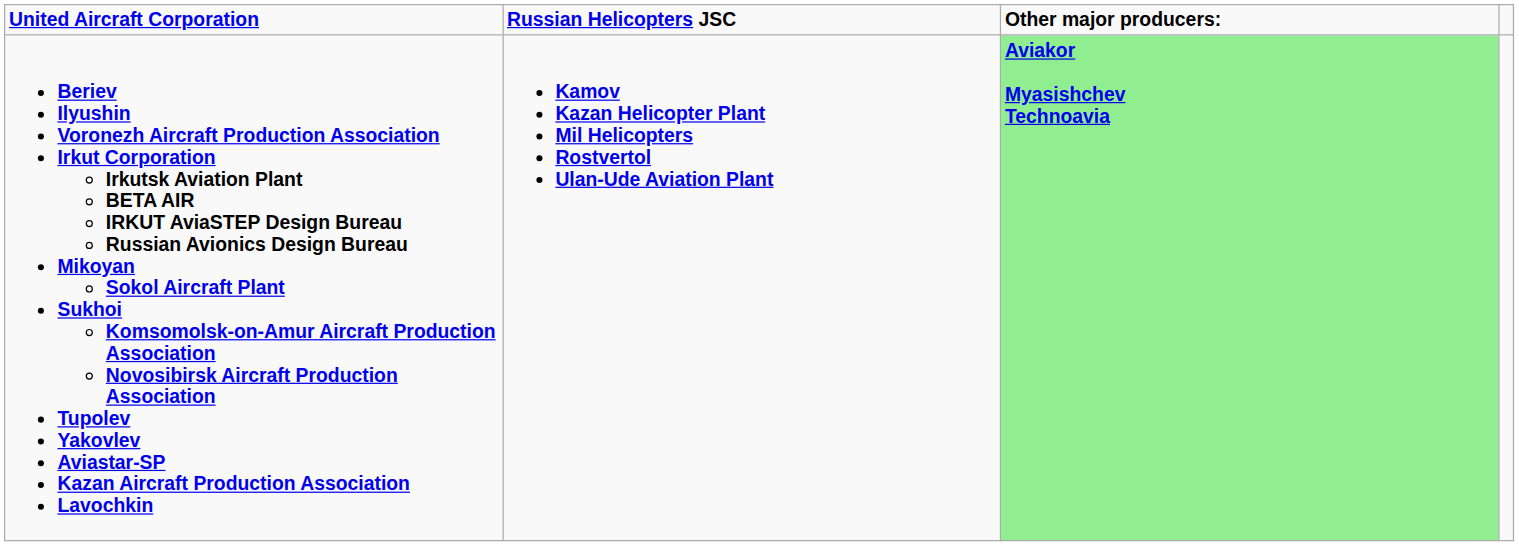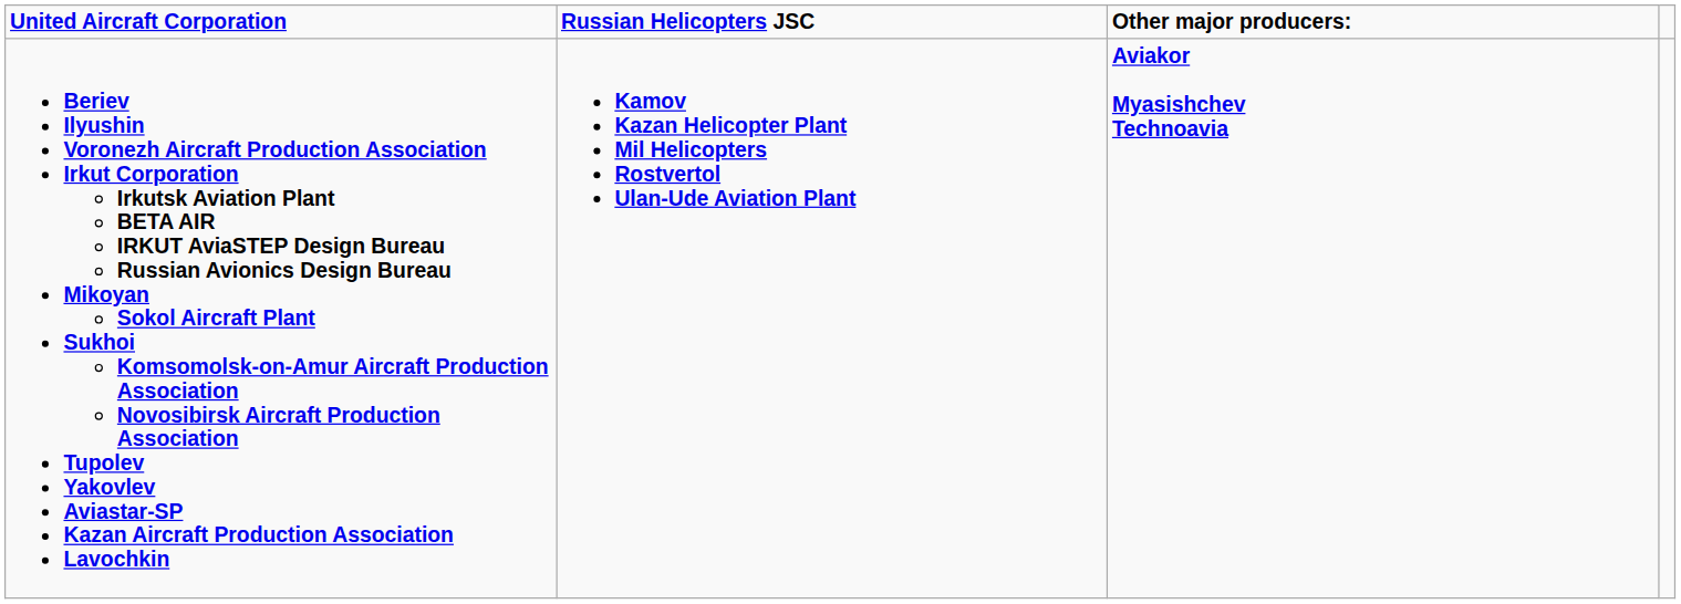row 2 | Other major producers:: lightgreen background -> no background
